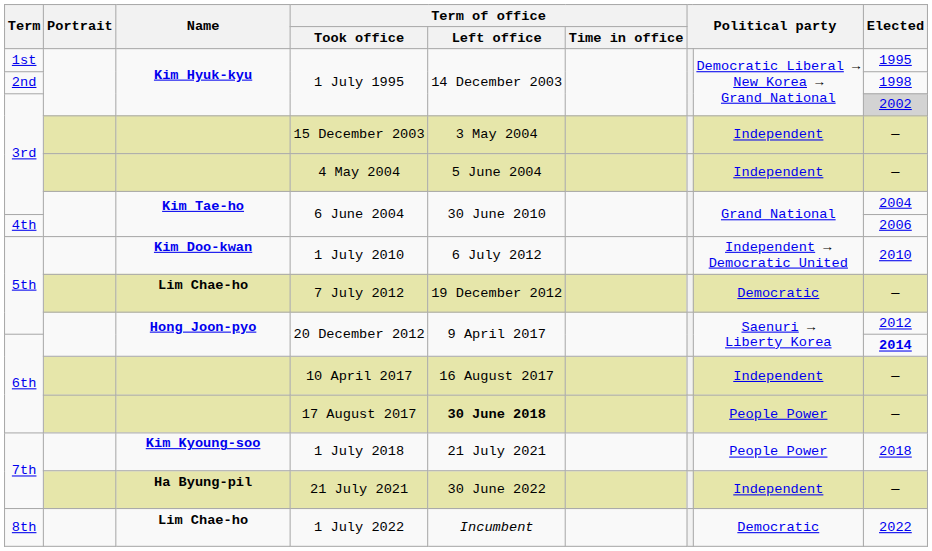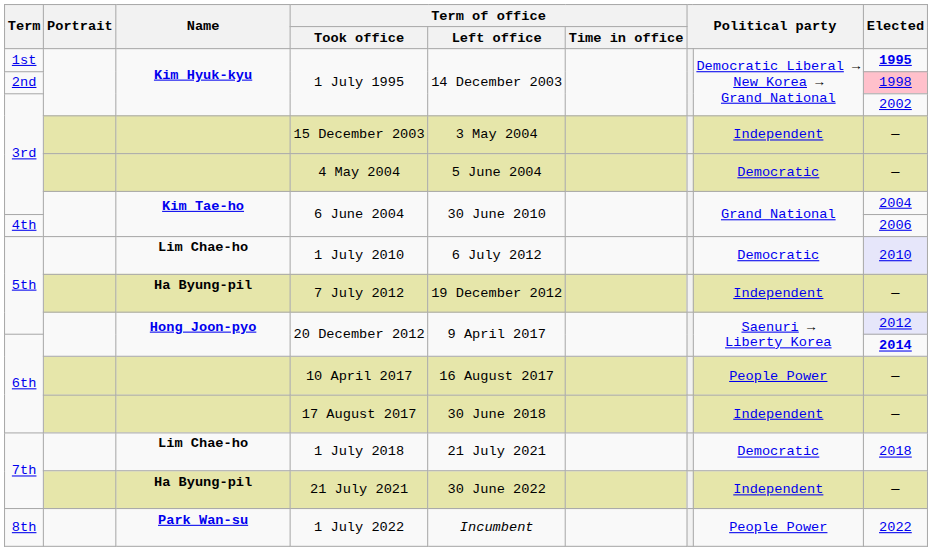1st / 1 July 1995 | Elected: normal -> bold
2nd / 1 July 1995 | Elected: no background -> pink background
3rd / 1 July 1995 | Elected: lightgrey background -> no background
4 May 2004 | column 8: Independent -> Democratic
1 July 2010 | Name: Kim Doo-kwan -> Lim Chae-ho
1 July 2010 | column 8: Independent → Democratic United -> Democratic
1 July 2010 | Elected: no background -> lavender background
7 July 2012 | Name: Lim Chae-ho -> Ha Byung-pil
7 July 2012 | column 8: Democratic -> Independent
5th / 20 December 2012 | Elected: no background -> lavender background
10 April 2017 | column 8: Independent -> People Power
17 August 2017 | Term of office / Left office: bold -> normal
17 August 2017 | column 8: People Power -> Independent
1 July 2018 | Name: Kim Kyoung-soo -> Lim Chae-ho
1 July 2018 | column 8: People Power -> Democratic
1 July 2022 | Name: Lim Chae-ho -> Park Wan-su
1 July 2022 | column 8: Democratic -> People Power
